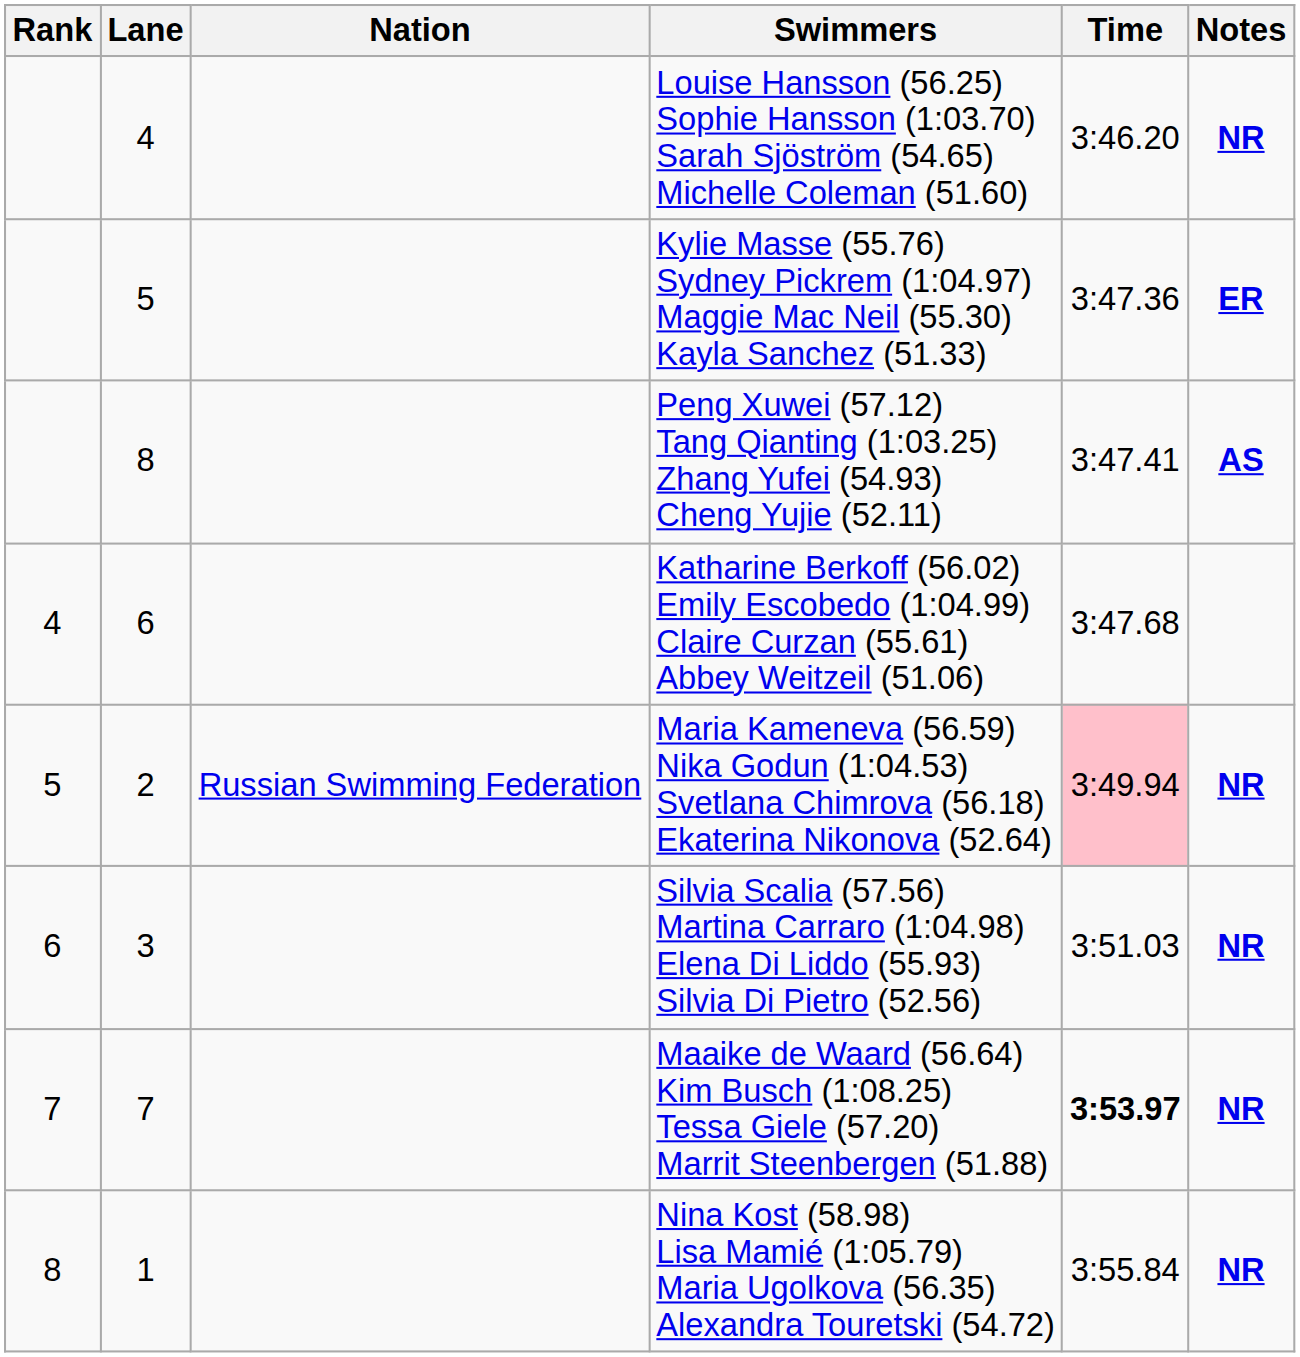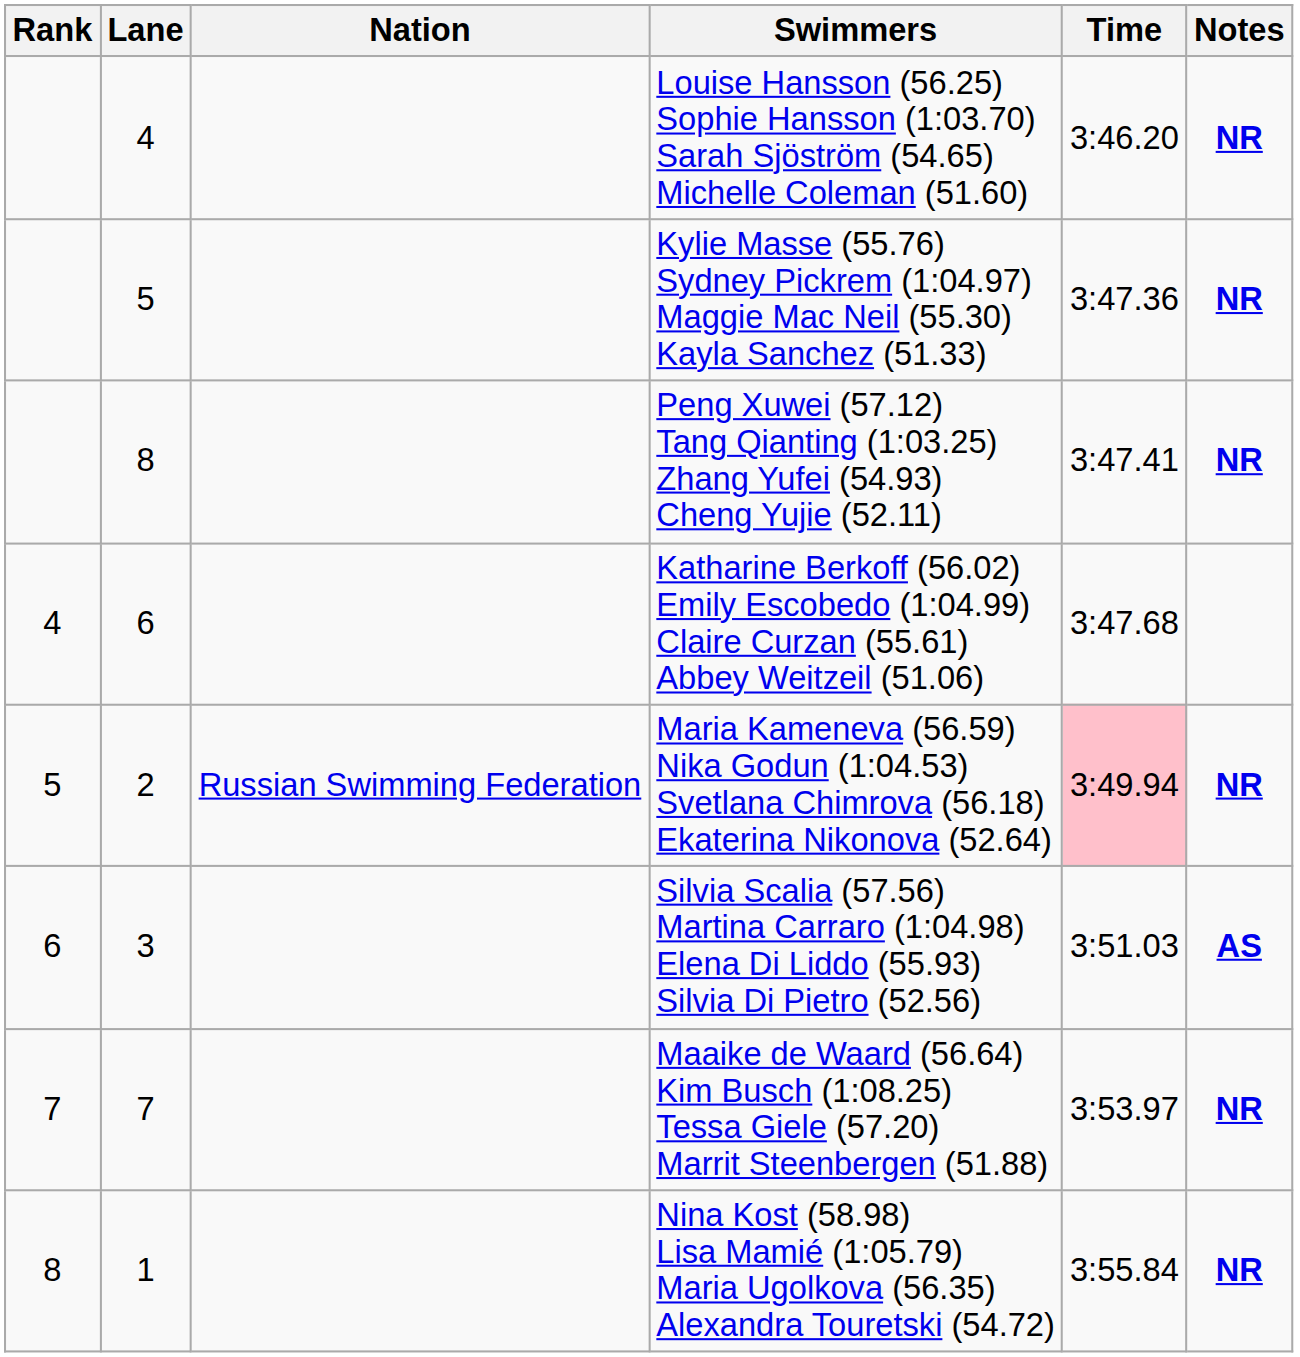row 3 | Notes: ER -> NR
row 4 | Notes: AS -> NR
row 7 | Notes: NR -> AS
row 8 | Time: bold -> normal
